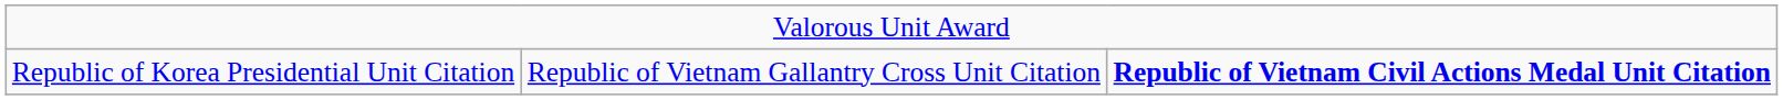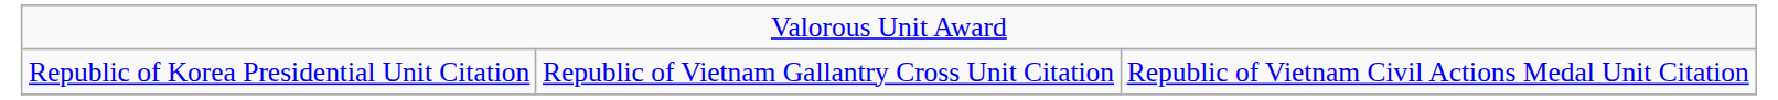Republic of Korea Presidential Unit Citation | column 3: bold -> normal
